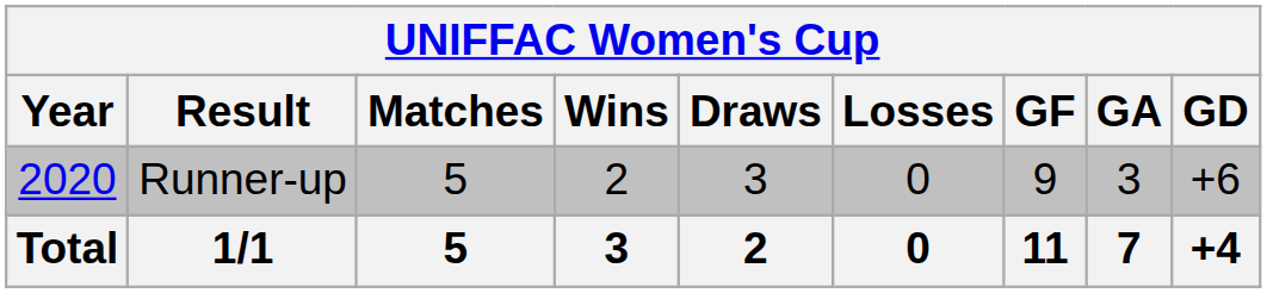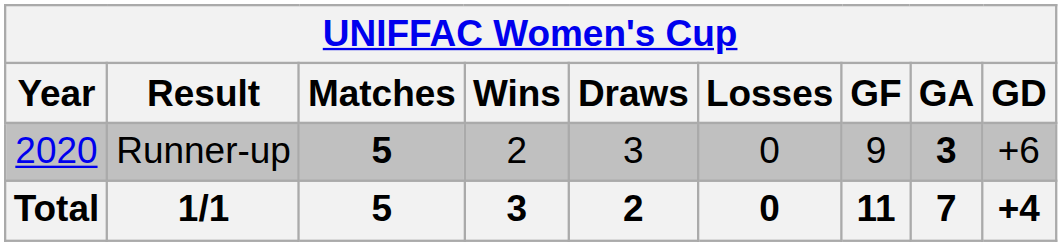Runner-up | Matches: normal -> bold
Runner-up | GA: normal -> bold
